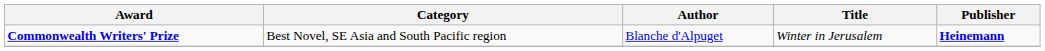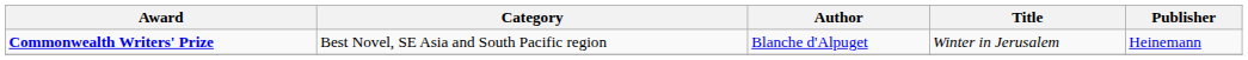Commonwealth Writers' Prize | Publisher: bold -> normal
